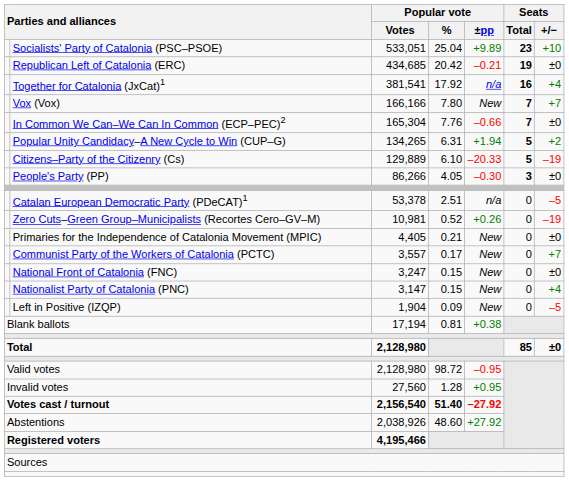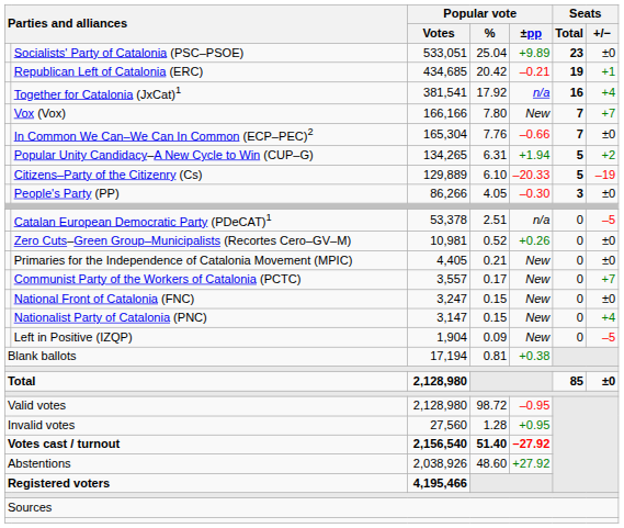Socialists' Party of Catalonia (PSC–PSOE) | Seats / +/−: +10 -> ±0
Republican Left of Catalonia (ERC) | Seats / +/−: ±0 -> +1
Zero Cuts–Green Group–Municipalists (Recortes Cero–GV–M) | Seats / +/−: –19 -> ±0
